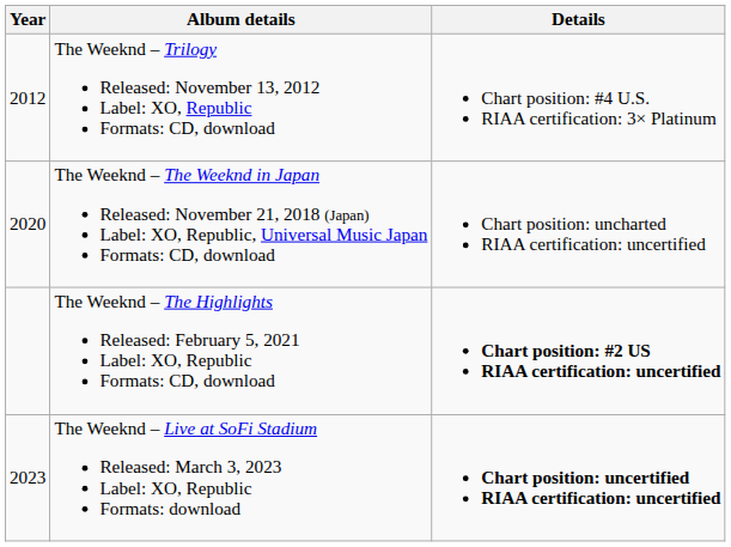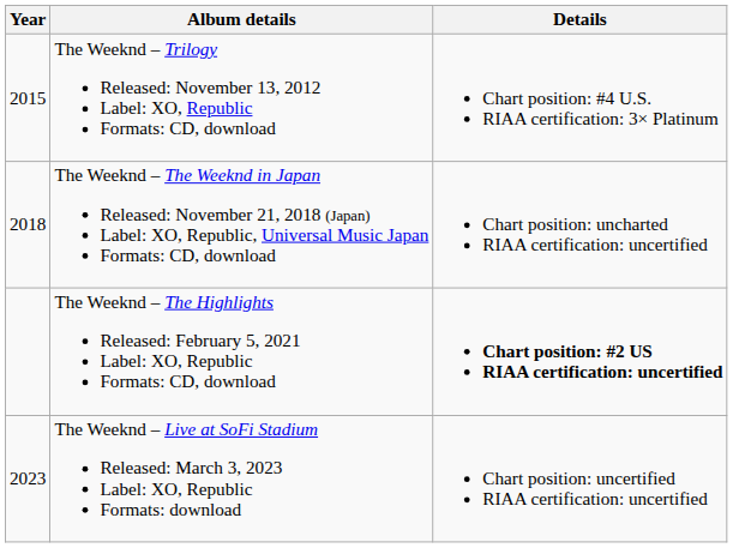row 2 | Year: 2012 -> 2015
row 3 | Year: 2020 -> 2018
row 5 | Details: bold -> normal
